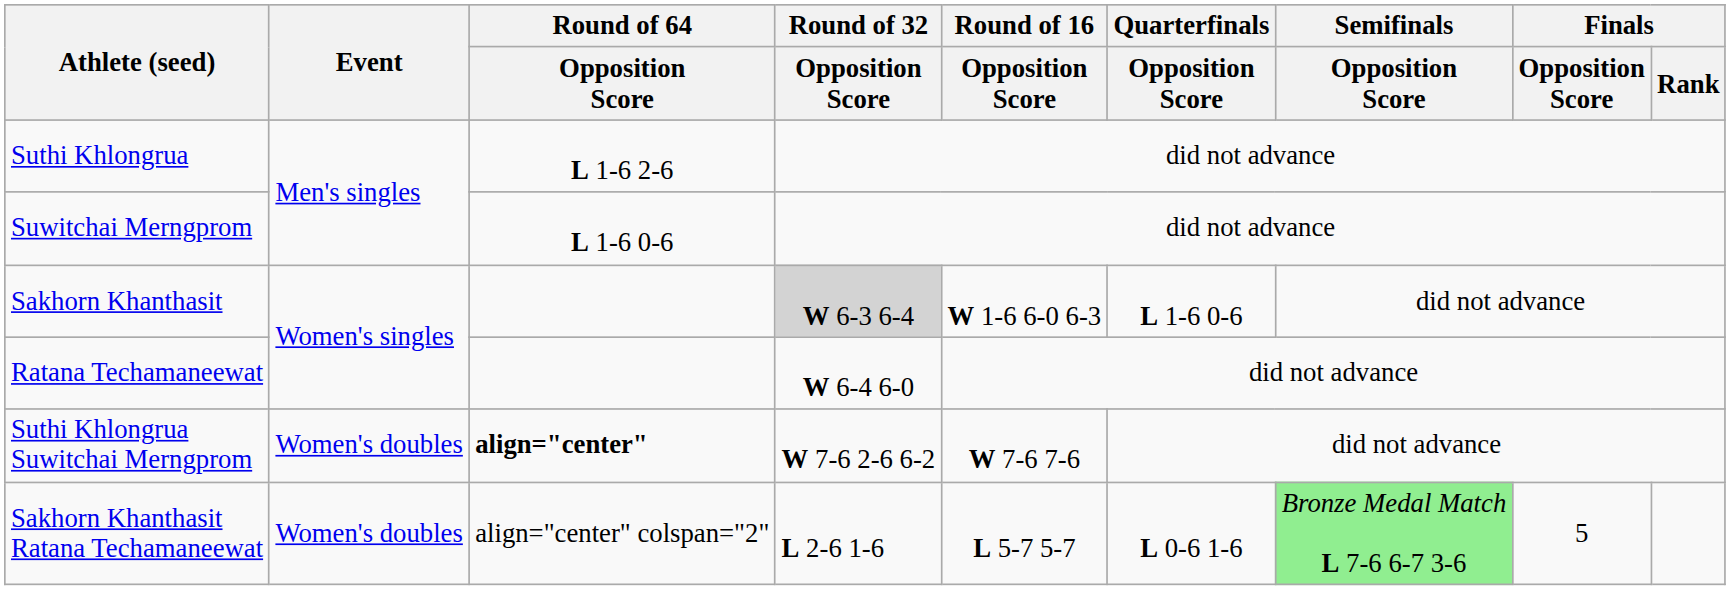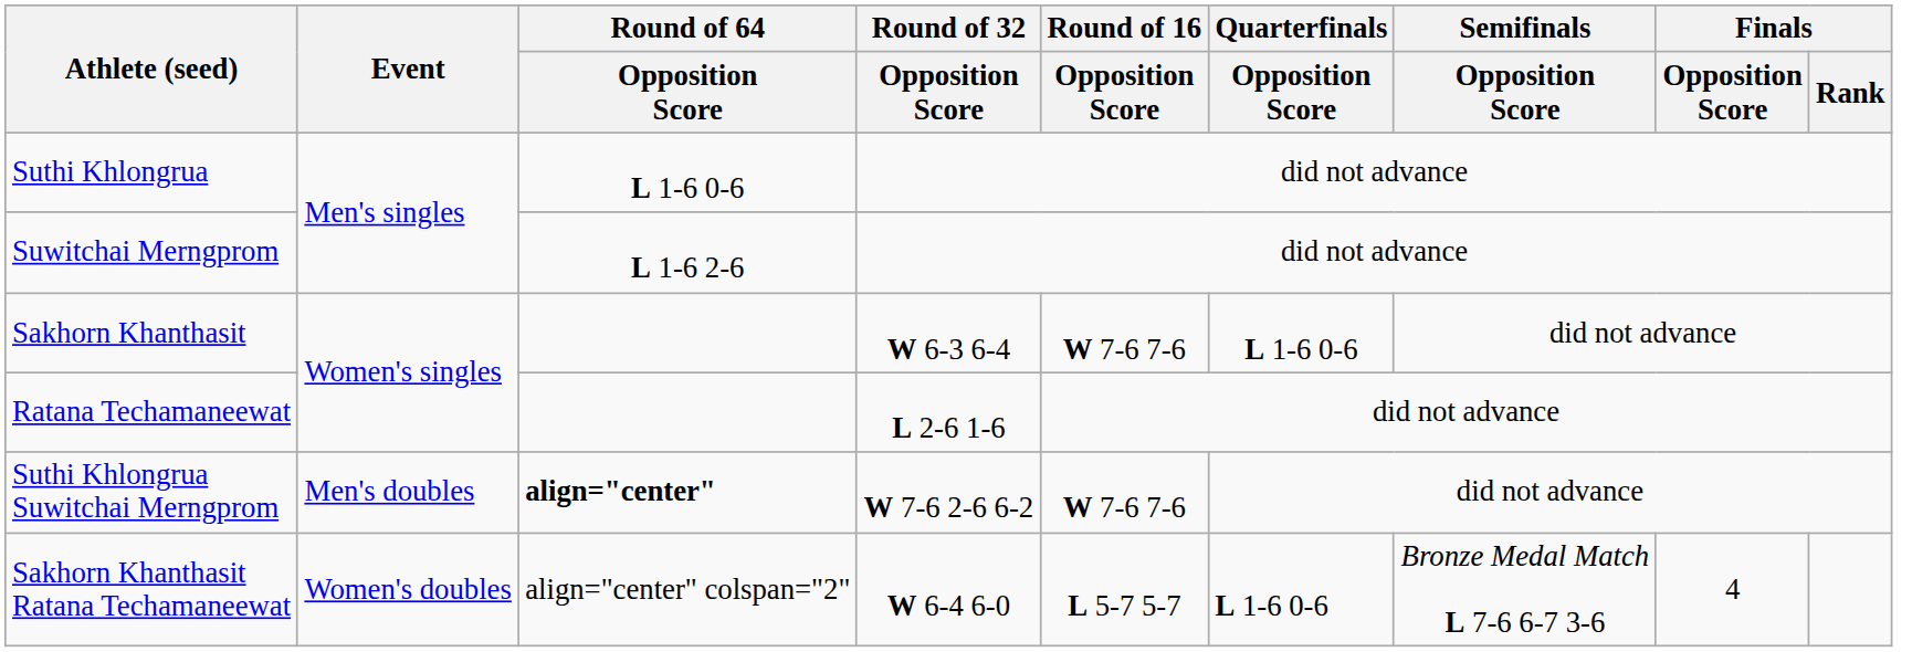Suthi Khlongrua | Round of 64 / Opposition Score: L 1-6 2-6 -> L 1-6 0-6
Suwitchai Merngprom | Round of 64 / Opposition Score: L 1-6 0-6 -> L 1-6 2-6
Sakhorn Khanthasit | Round of 32 / Opposition Score: lightgrey background -> no background
Sakhorn Khanthasit | Round of 16 / Opposition Score: W 1-6 6-0 6-3 -> W 7-6 7-6
Ratana Techamaneewat | Round of 32 / Opposition Score: W 6-4 6-0 -> L 2-6 1-6
Suthi Khlongrua Suwitchai Merngprom | Event: Women's doubles -> Men's doubles
Sakhorn Khanthasit Ratana Techamaneewat | Round of 32 / Opposition Score: L 2-6 1-6 -> W 6-4 6-0
Sakhorn Khanthasit Ratana Techamaneewat | Quarterfinals / Opposition Score: L 0-6 1-6 -> L 1-6 0-6
Sakhorn Khanthasit Ratana Techamaneewat | Semifinals / Opposition Score: lightgreen background -> no background
Sakhorn Khanthasit Ratana Techamaneewat | Finals / Opposition Score: 5 -> 4
